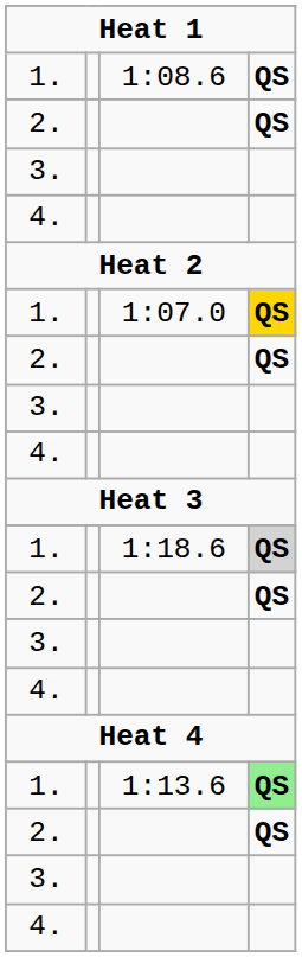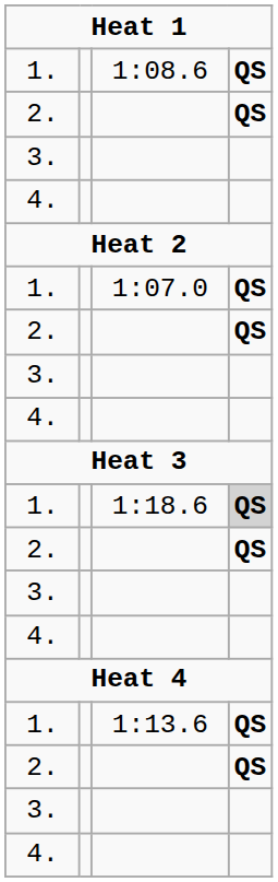1:07.0 | column 4: gold background -> no background
1:13.6 | column 4: lightgreen background -> no background
